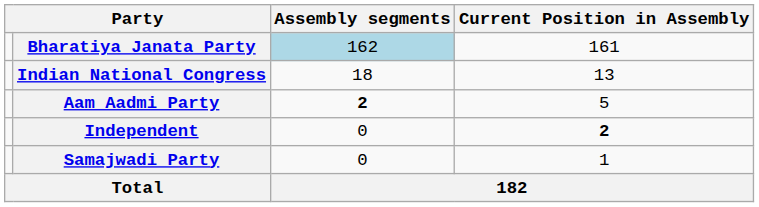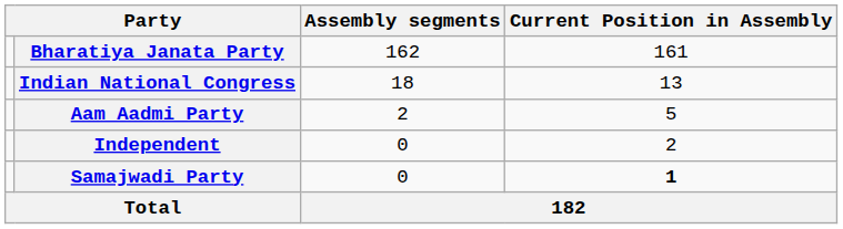Bharatiya Janata Party | Assembly segments: lightblue background -> no background
Aam Aadmi Party | Assembly segments: bold -> normal
Independent | Current Position in Assembly: bold -> normal
Samajwadi Party | Current Position in Assembly: normal -> bold
